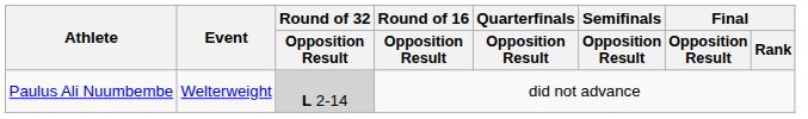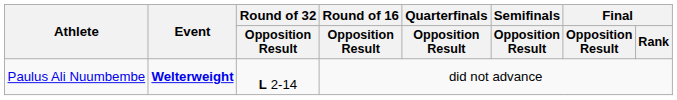Paulus Ali Nuumbembe | Event: normal -> bold
Paulus Ali Nuumbembe | Round of 32 / Opposition Result: lightgrey background -> no background
